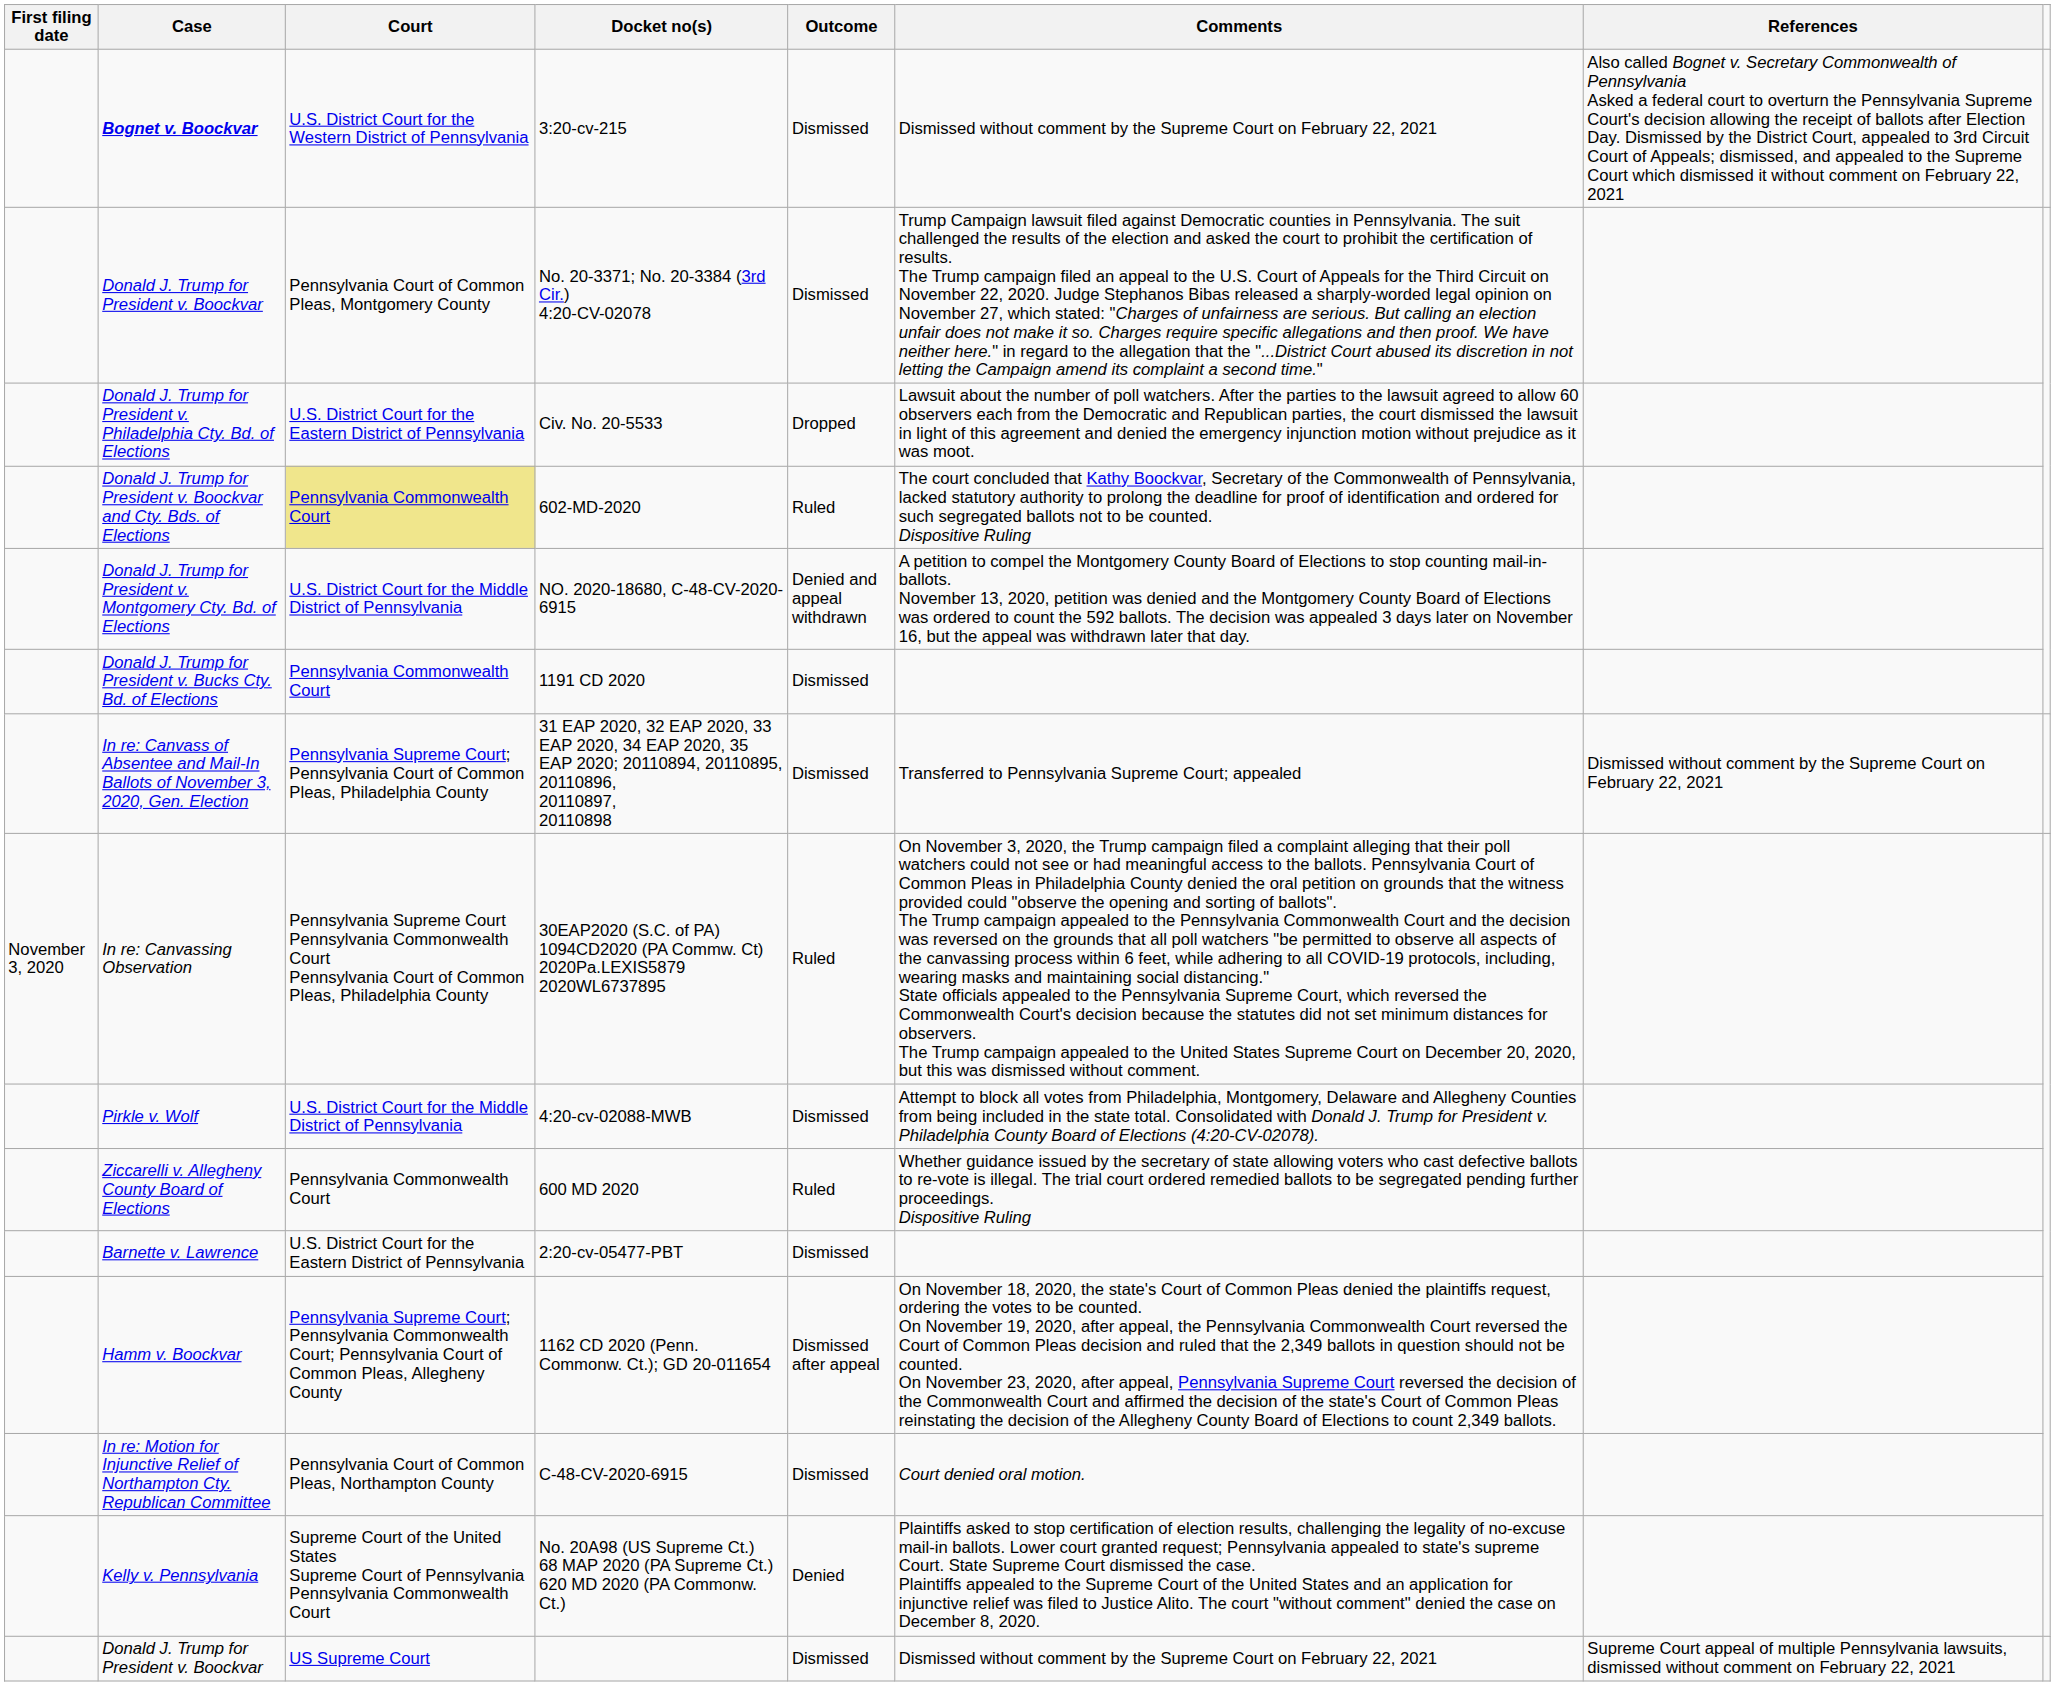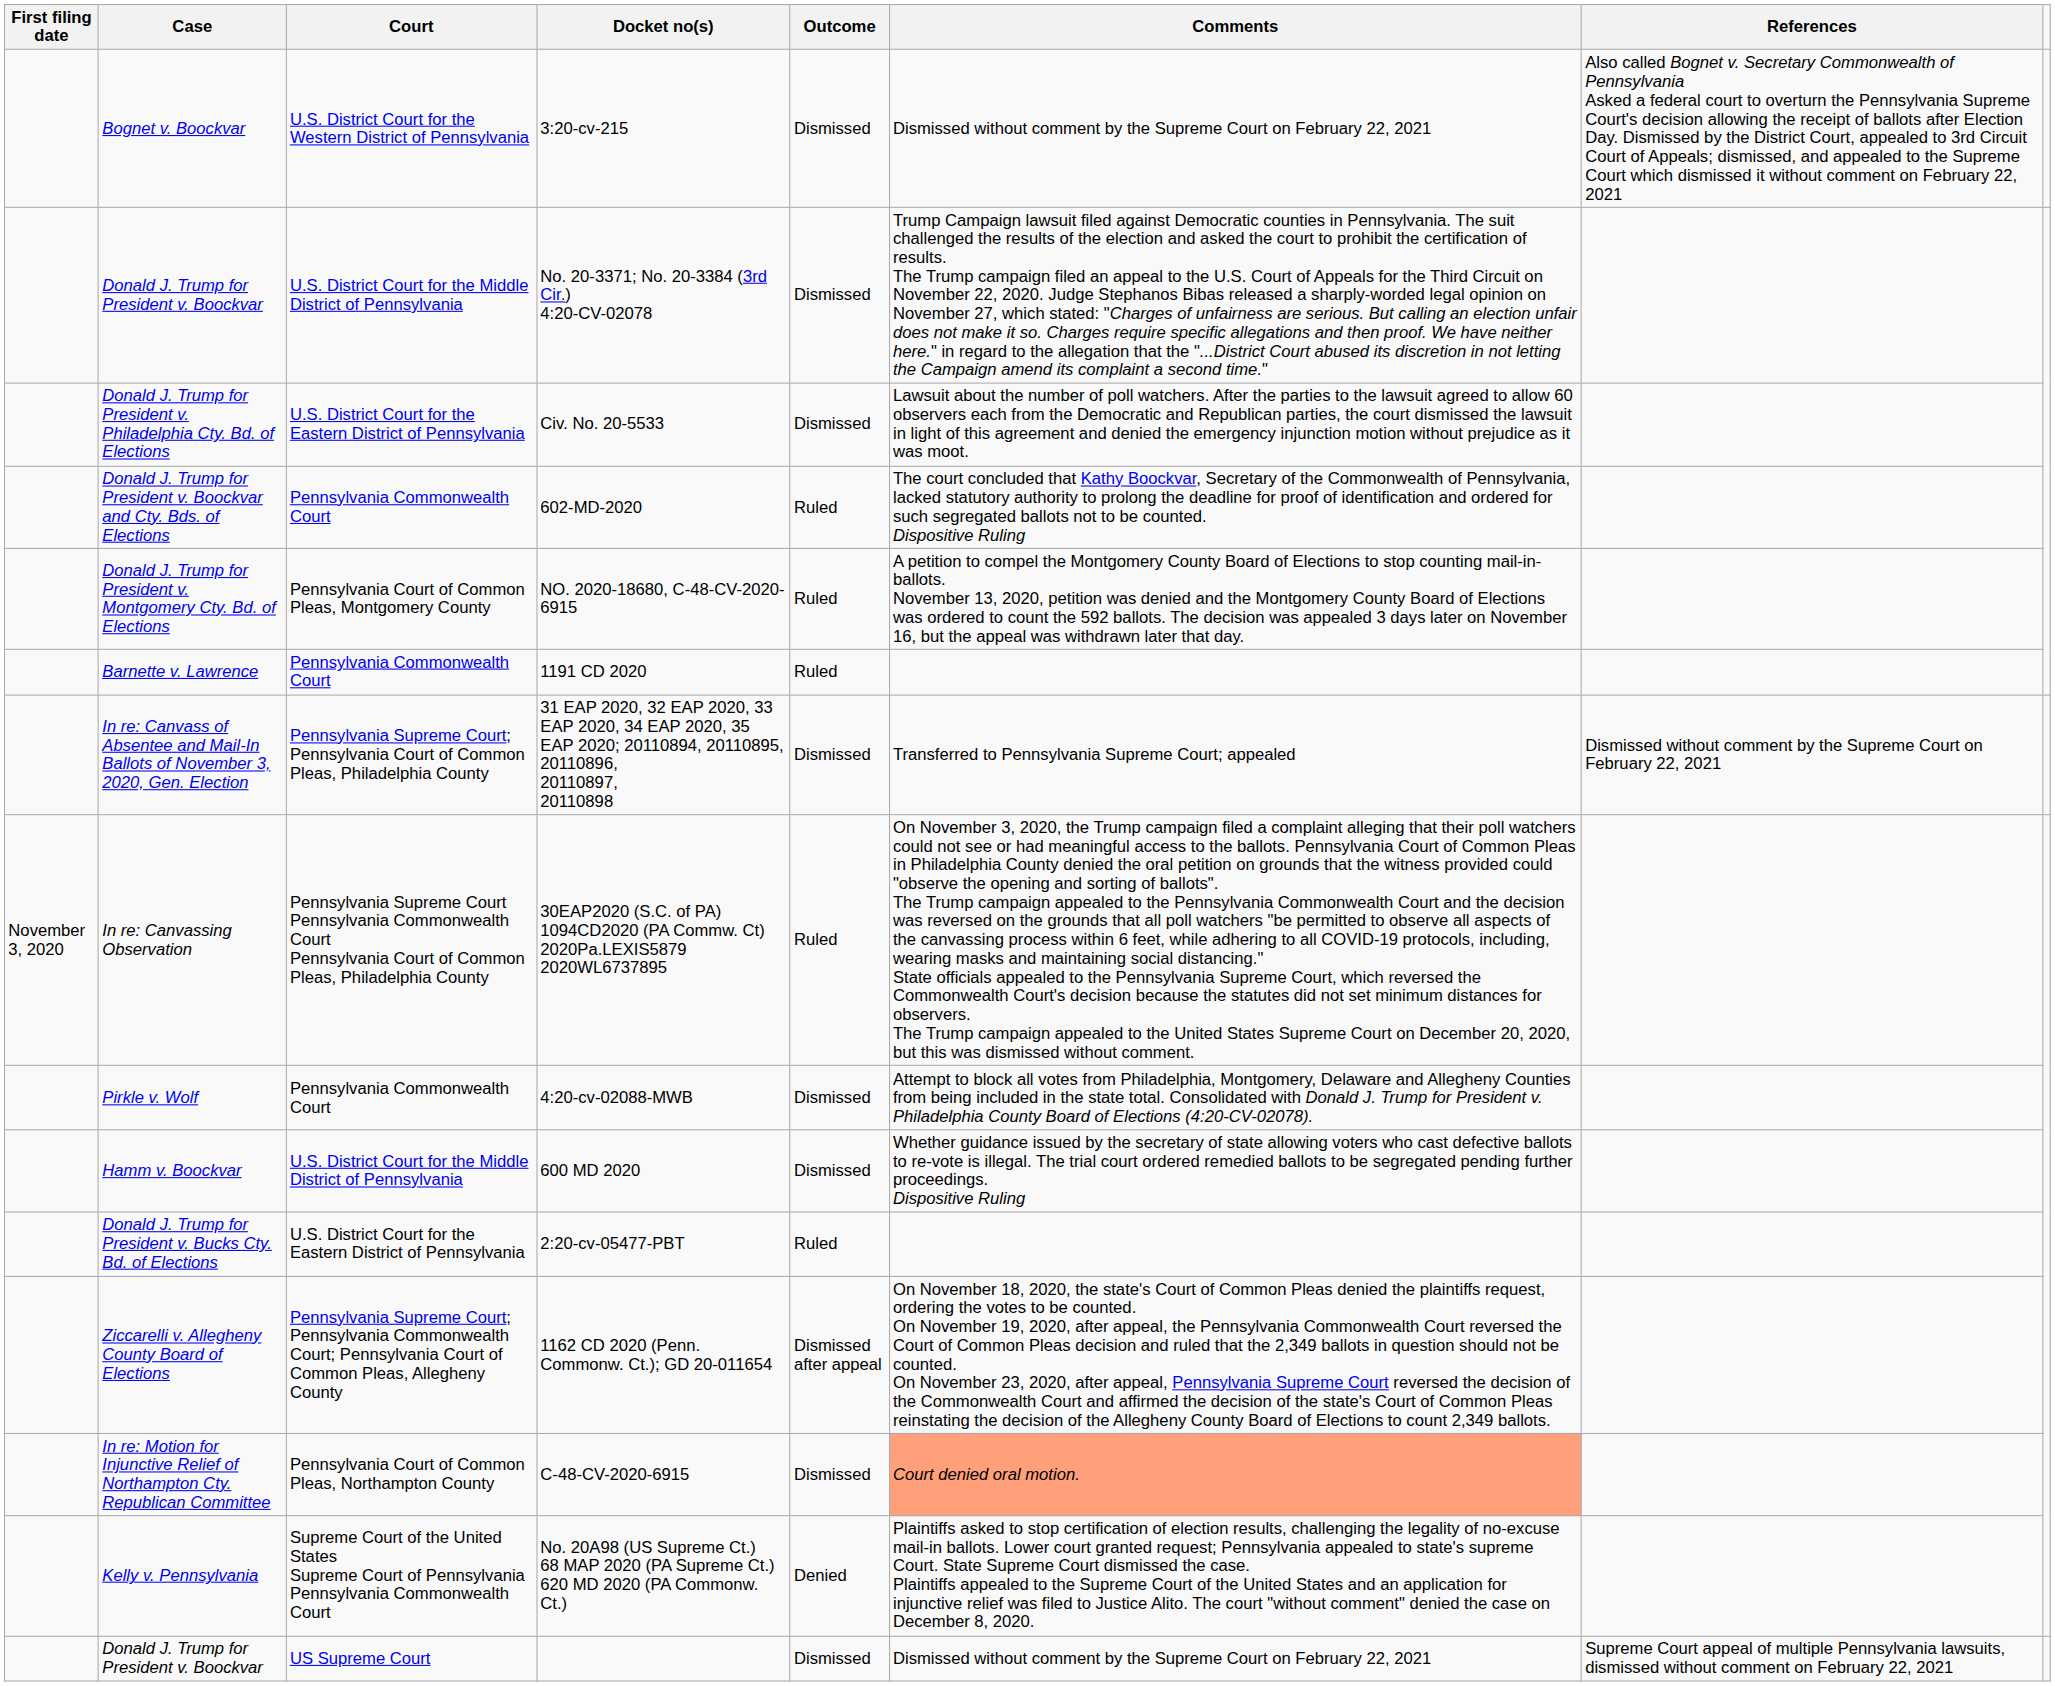3:20-cv-215 | Case: bold -> normal
No. 20-3371; No. 20-3384 (3rd Cir.) 4:20-CV-02078 | Court: Pennsylvania Court of Common Pleas, Montgomery County -> U.S. District Court for the Middle District of Pennsylvania
Civ. No. 20-5533 | Outcome: Dropped -> Dismissed
602-MD-2020 | Court: khaki background -> no background
NO. 2020-18680, C-48-CV-2020-6915 | Court: U.S. District Court for the Middle District of Pennsylvania -> Pennsylvania Court of Common Pleas, Montgomery County
NO. 2020-18680, C-48-CV-2020-6915 | Outcome: Denied and appeal withdrawn -> Ruled
1191 CD 2020 | Case: Donald J. Trump for President v. Bucks Cty. Bd. of Elections -> Barnette v. Lawrence
1191 CD 2020 | Outcome: Dismissed -> Ruled
4:20-cv-02088-MWB | Court: U.S. District Court for the Middle District of Pennsylvania -> Pennsylvania Commonwealth Court
600 MD 2020 | Case: Ziccarelli v. Allegheny County Board of Elections -> Hamm v. Boockvar
600 MD 2020 | Court: Pennsylvania Commonwealth Court -> U.S. District Court for the Middle District of Pennsylvania
600 MD 2020 | Outcome: Ruled -> Dismissed
2:20-cv-05477-PBT | Case: Barnette v. Lawrence -> Donald J. Trump for President v. Bucks Cty. Bd. of Elections
2:20-cv-05477-PBT | Outcome: Dismissed -> Ruled
1162 CD 2020 (Penn. Commonw. Ct.); GD 20-011654 | Case: Hamm v. Boockvar -> Ziccarelli v. Allegheny County Board of Elections
C-48-CV-2020-6915 | Comments: no background -> lightsalmon background
